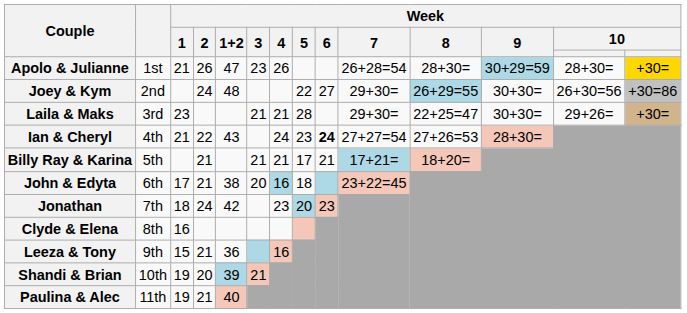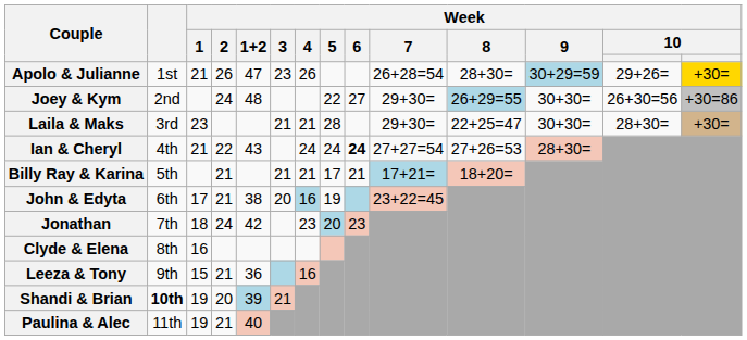Apolo & Julianne | column 13: 28+30= -> 29+26=
Laila & Maks | column 13: 29+26= -> 28+30=
Ian & Cheryl | Week / 5: 23 -> 24
John & Edyta | Week / 5: 18 -> 19
Shandi & Brian | column 2: normal -> bold
